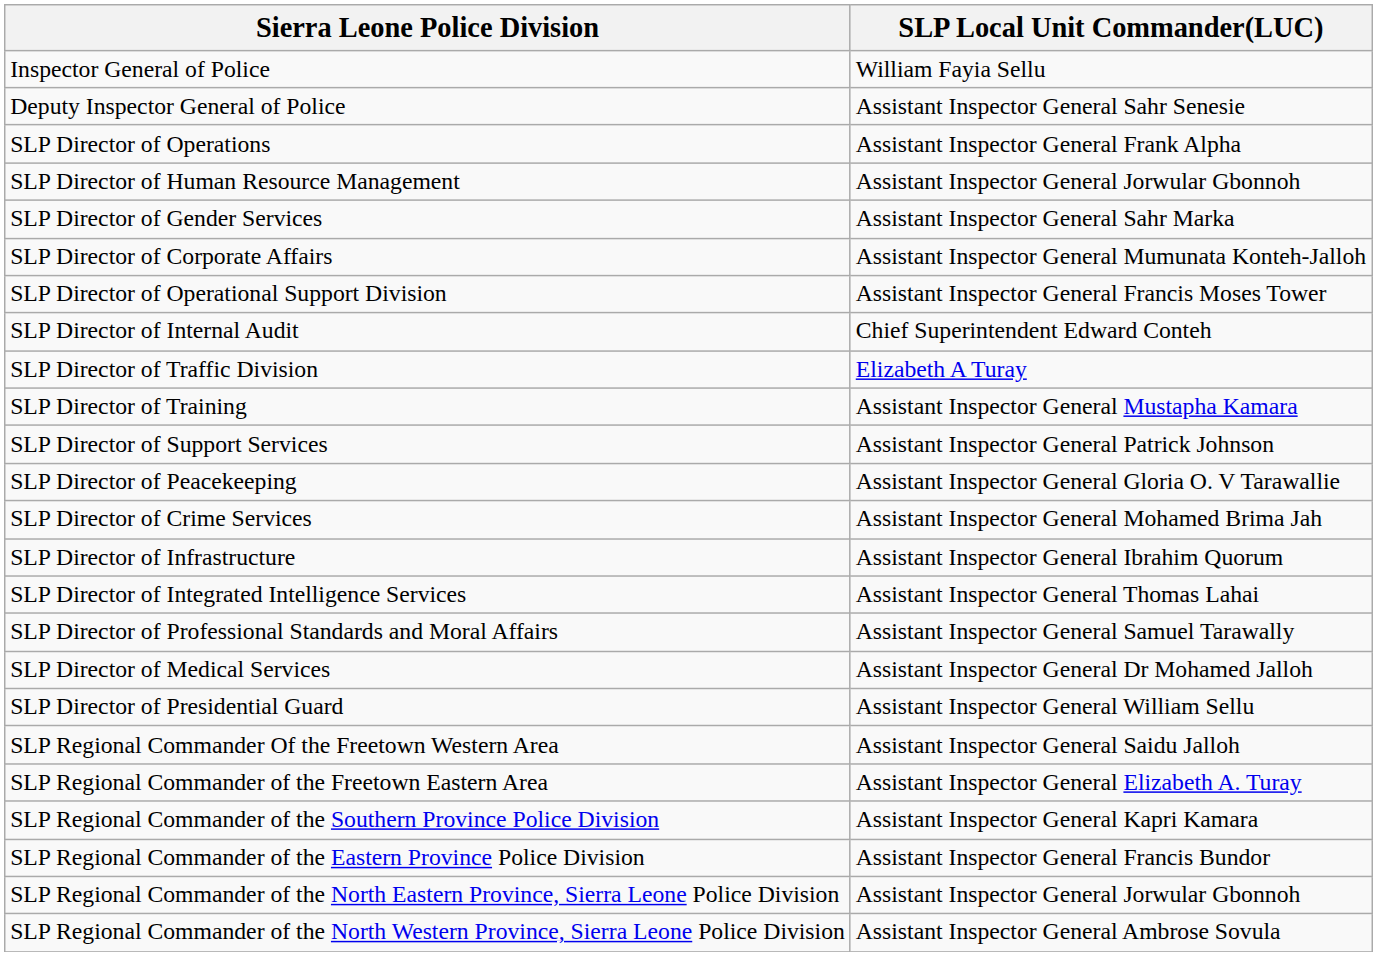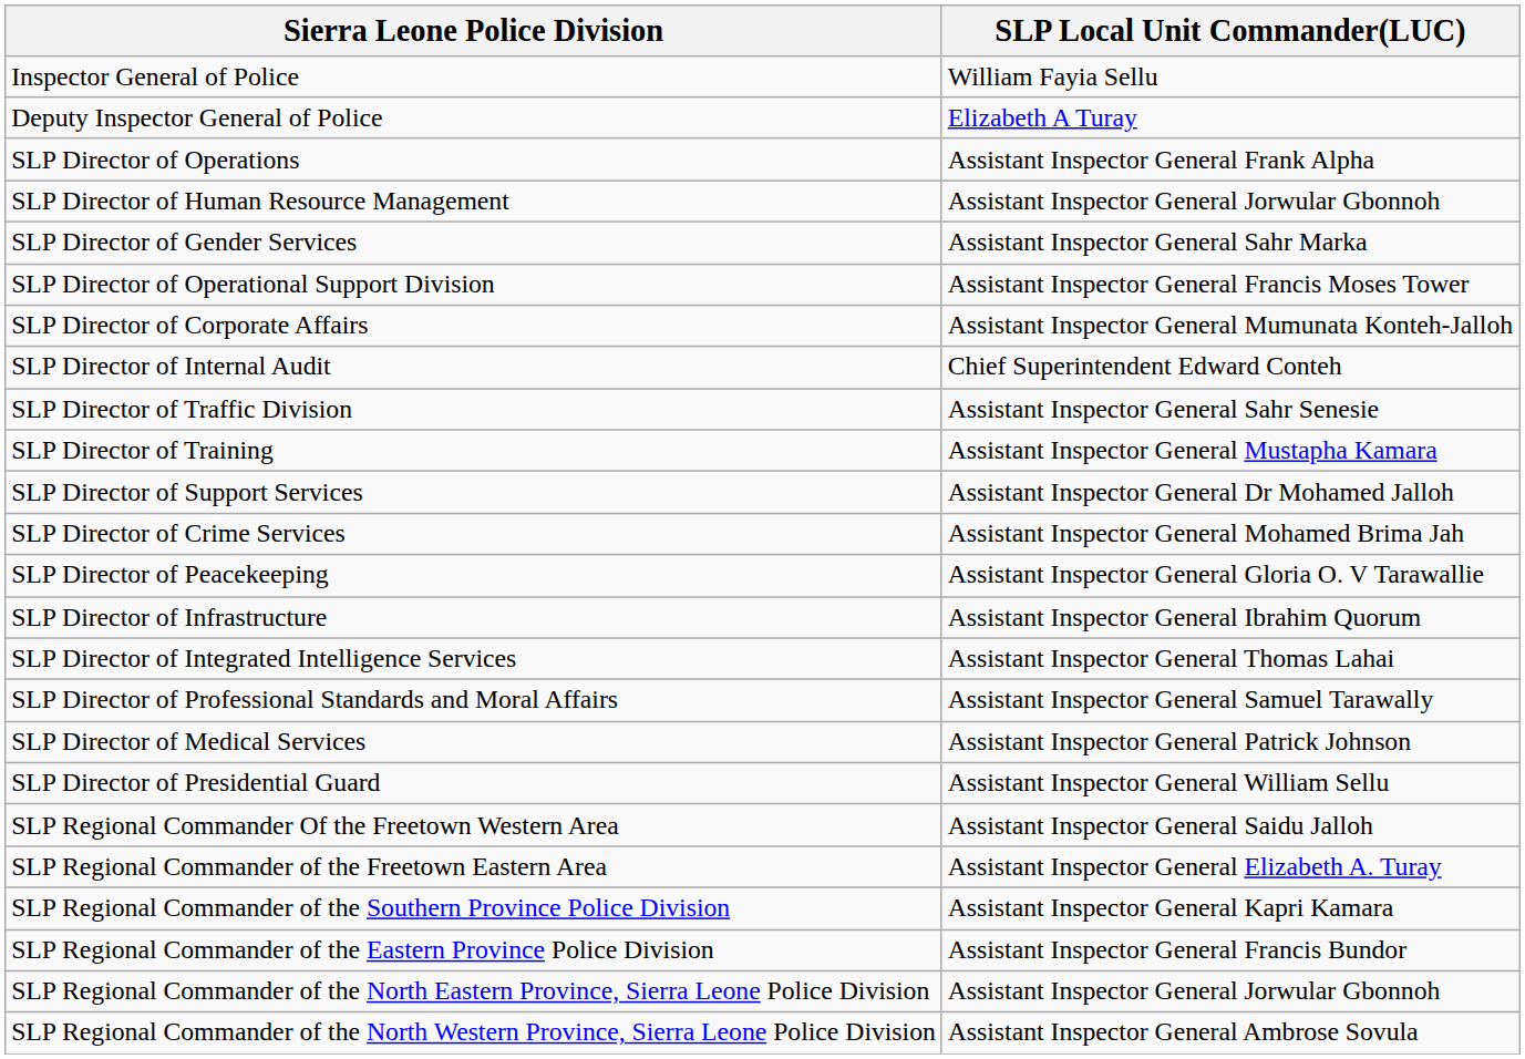Deputy Inspector General of Police | SLP Local Unit Commander(LUC): Assistant Inspector General Sahr Senesie -> Elizabeth A Turay
rows swapped: SLP Director of Operational Support Division <-> SLP Director of Corporate Affairs
SLP Director of Traffic Division | SLP Local Unit Commander(LUC): Elizabeth A Turay -> Assistant Inspector General Sahr Senesie
SLP Director of Support Services | SLP Local Unit Commander(LUC): Assistant Inspector General Patrick Johnson -> Assistant Inspector General Dr Mohamed Jalloh
rows swapped: SLP Director of Peacekeeping <-> SLP Director of Crime Services
SLP Director of Medical Services | SLP Local Unit Commander(LUC): Assistant Inspector General Dr Mohamed Jalloh -> Assistant Inspector General Patrick Johnson
